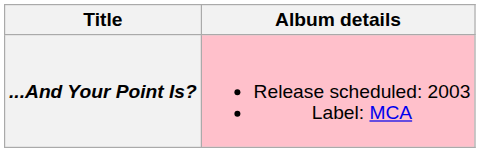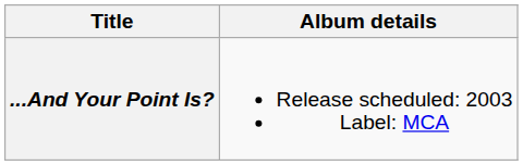...And Your Point Is? | Album details: pink background -> no background
